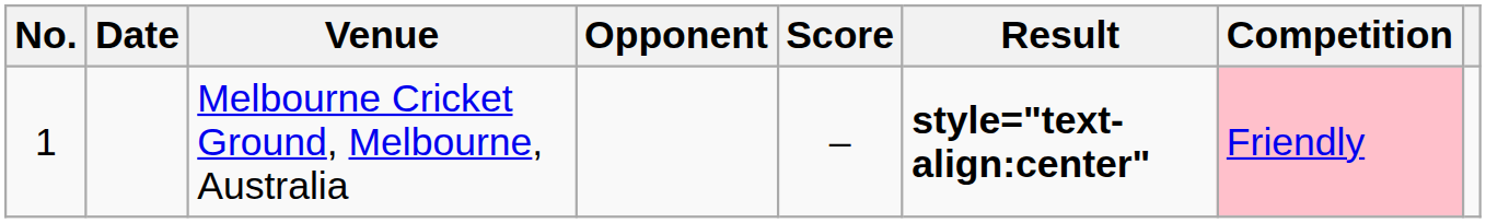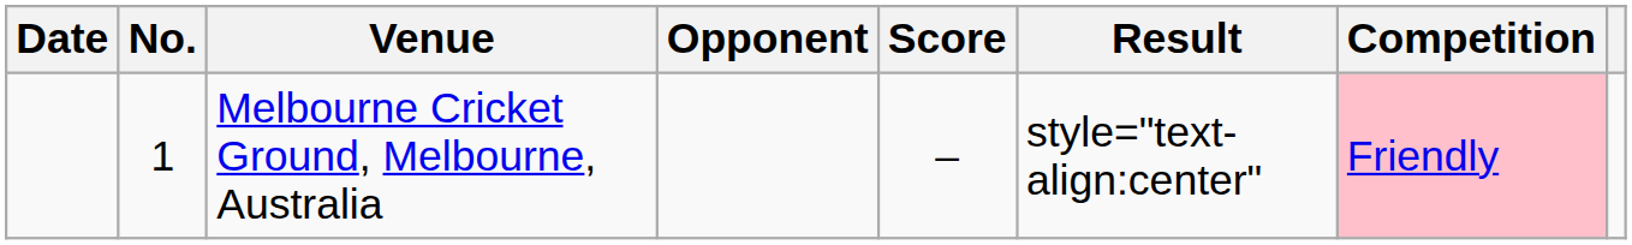columns swapped: No. <-> Date
Melbourne Cricket Ground, Melbourne, Australia | Result: bold -> normal
